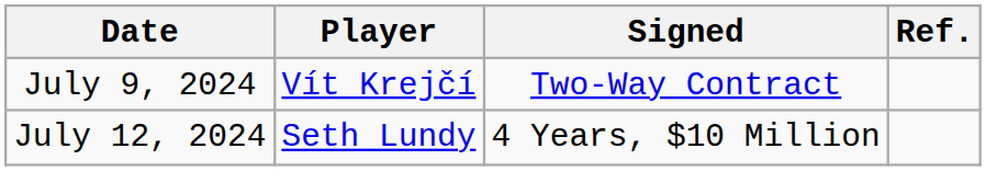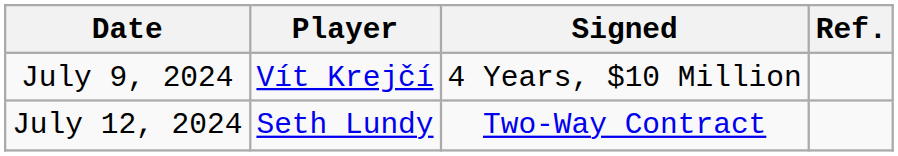July 9, 2024 | Signed: Two-Way Contract -> 4 Years, $10 Million
July 12, 2024 | Signed: 4 Years, $10 Million -> Two-Way Contract
